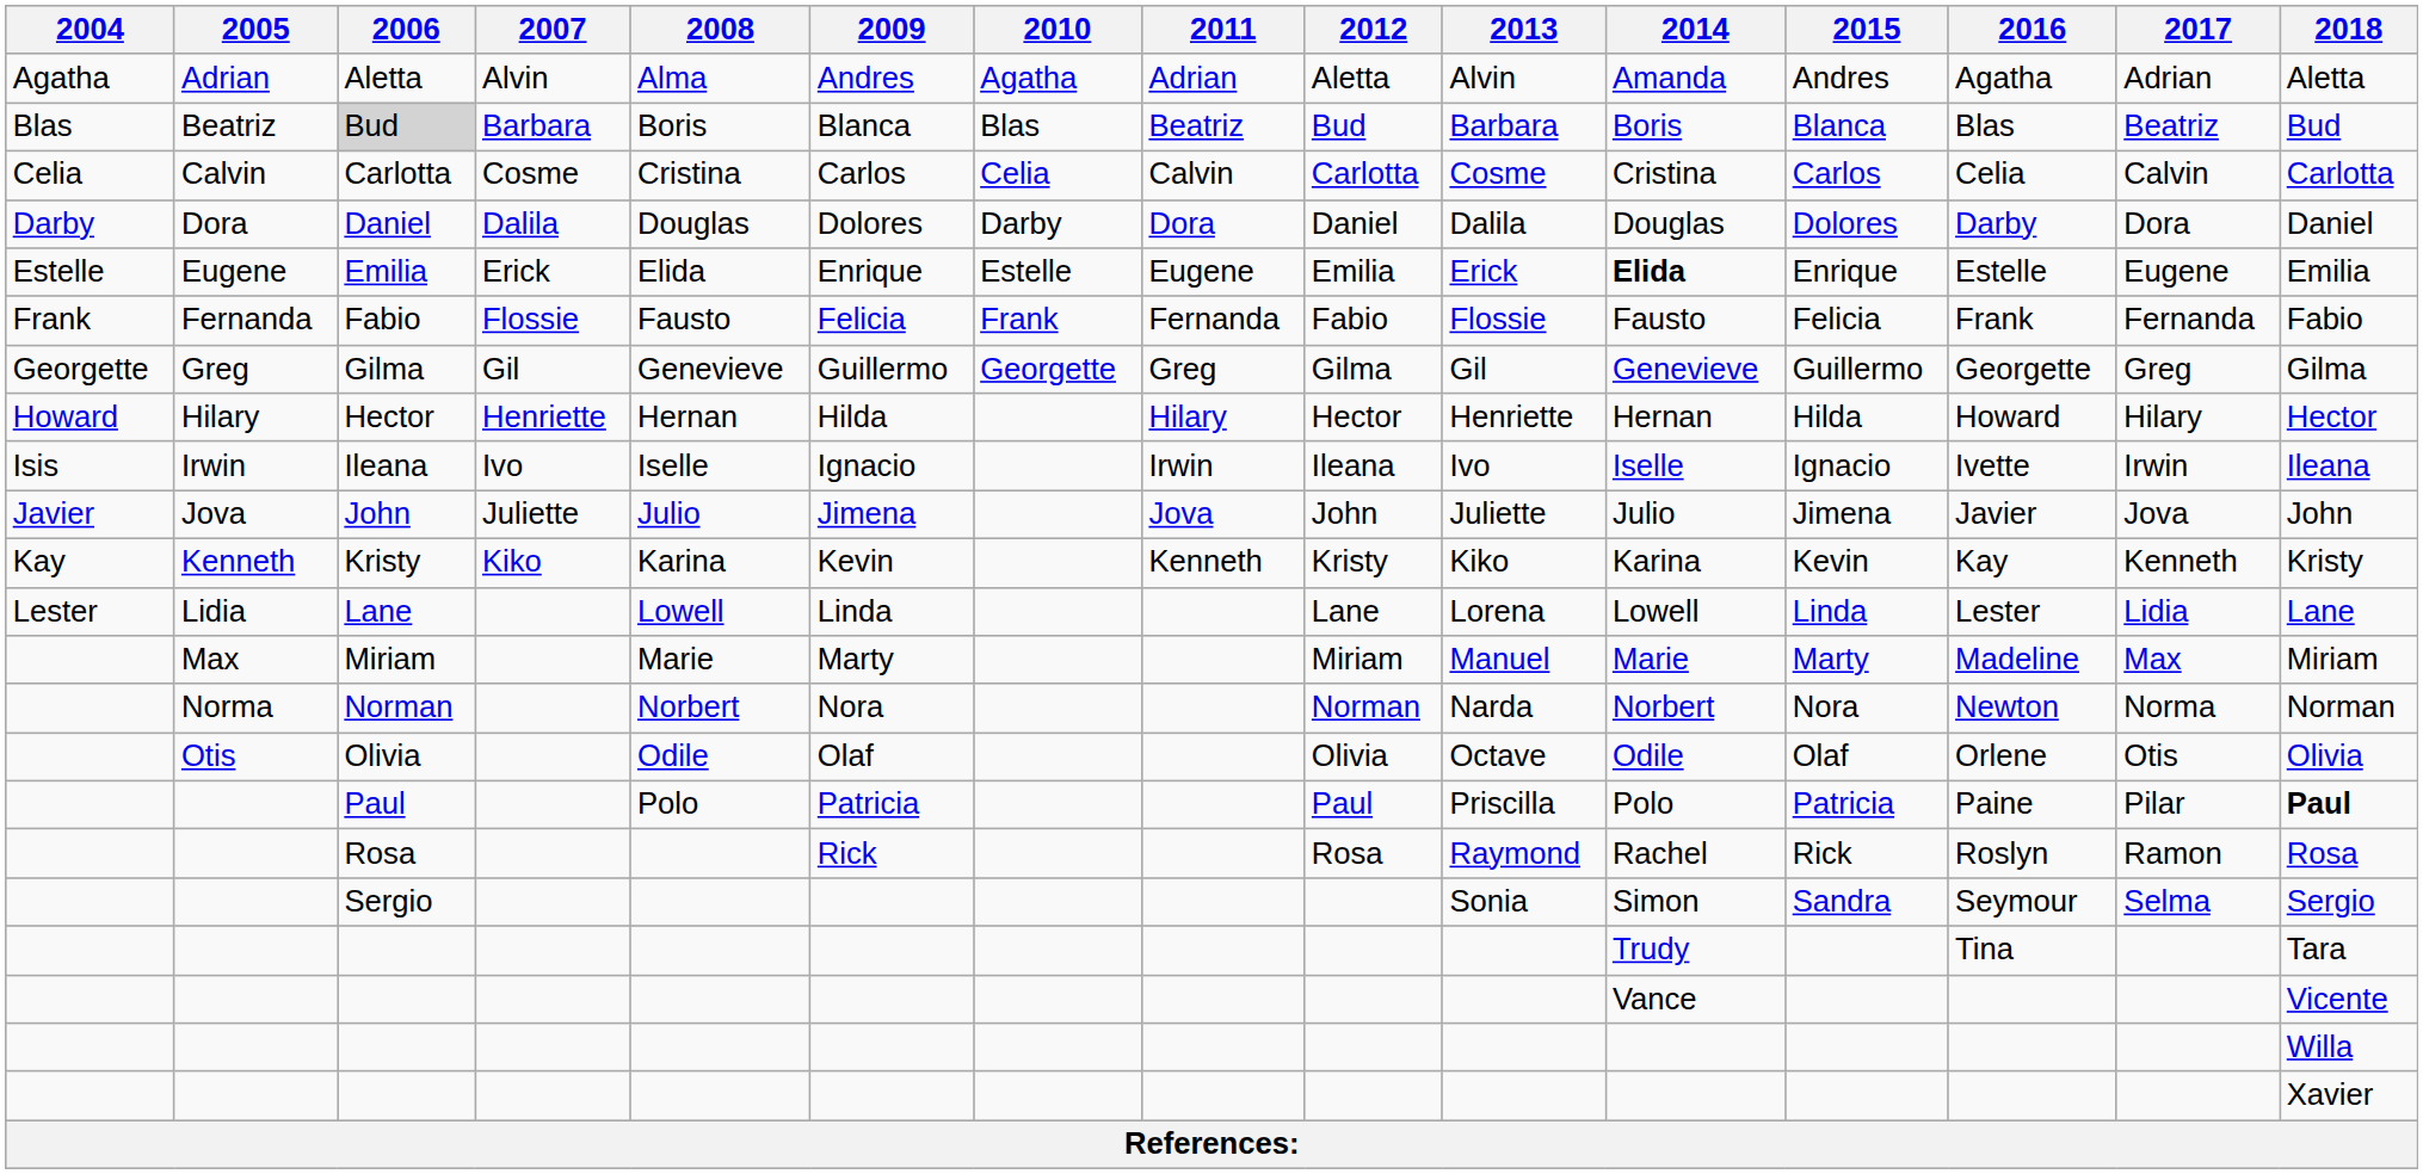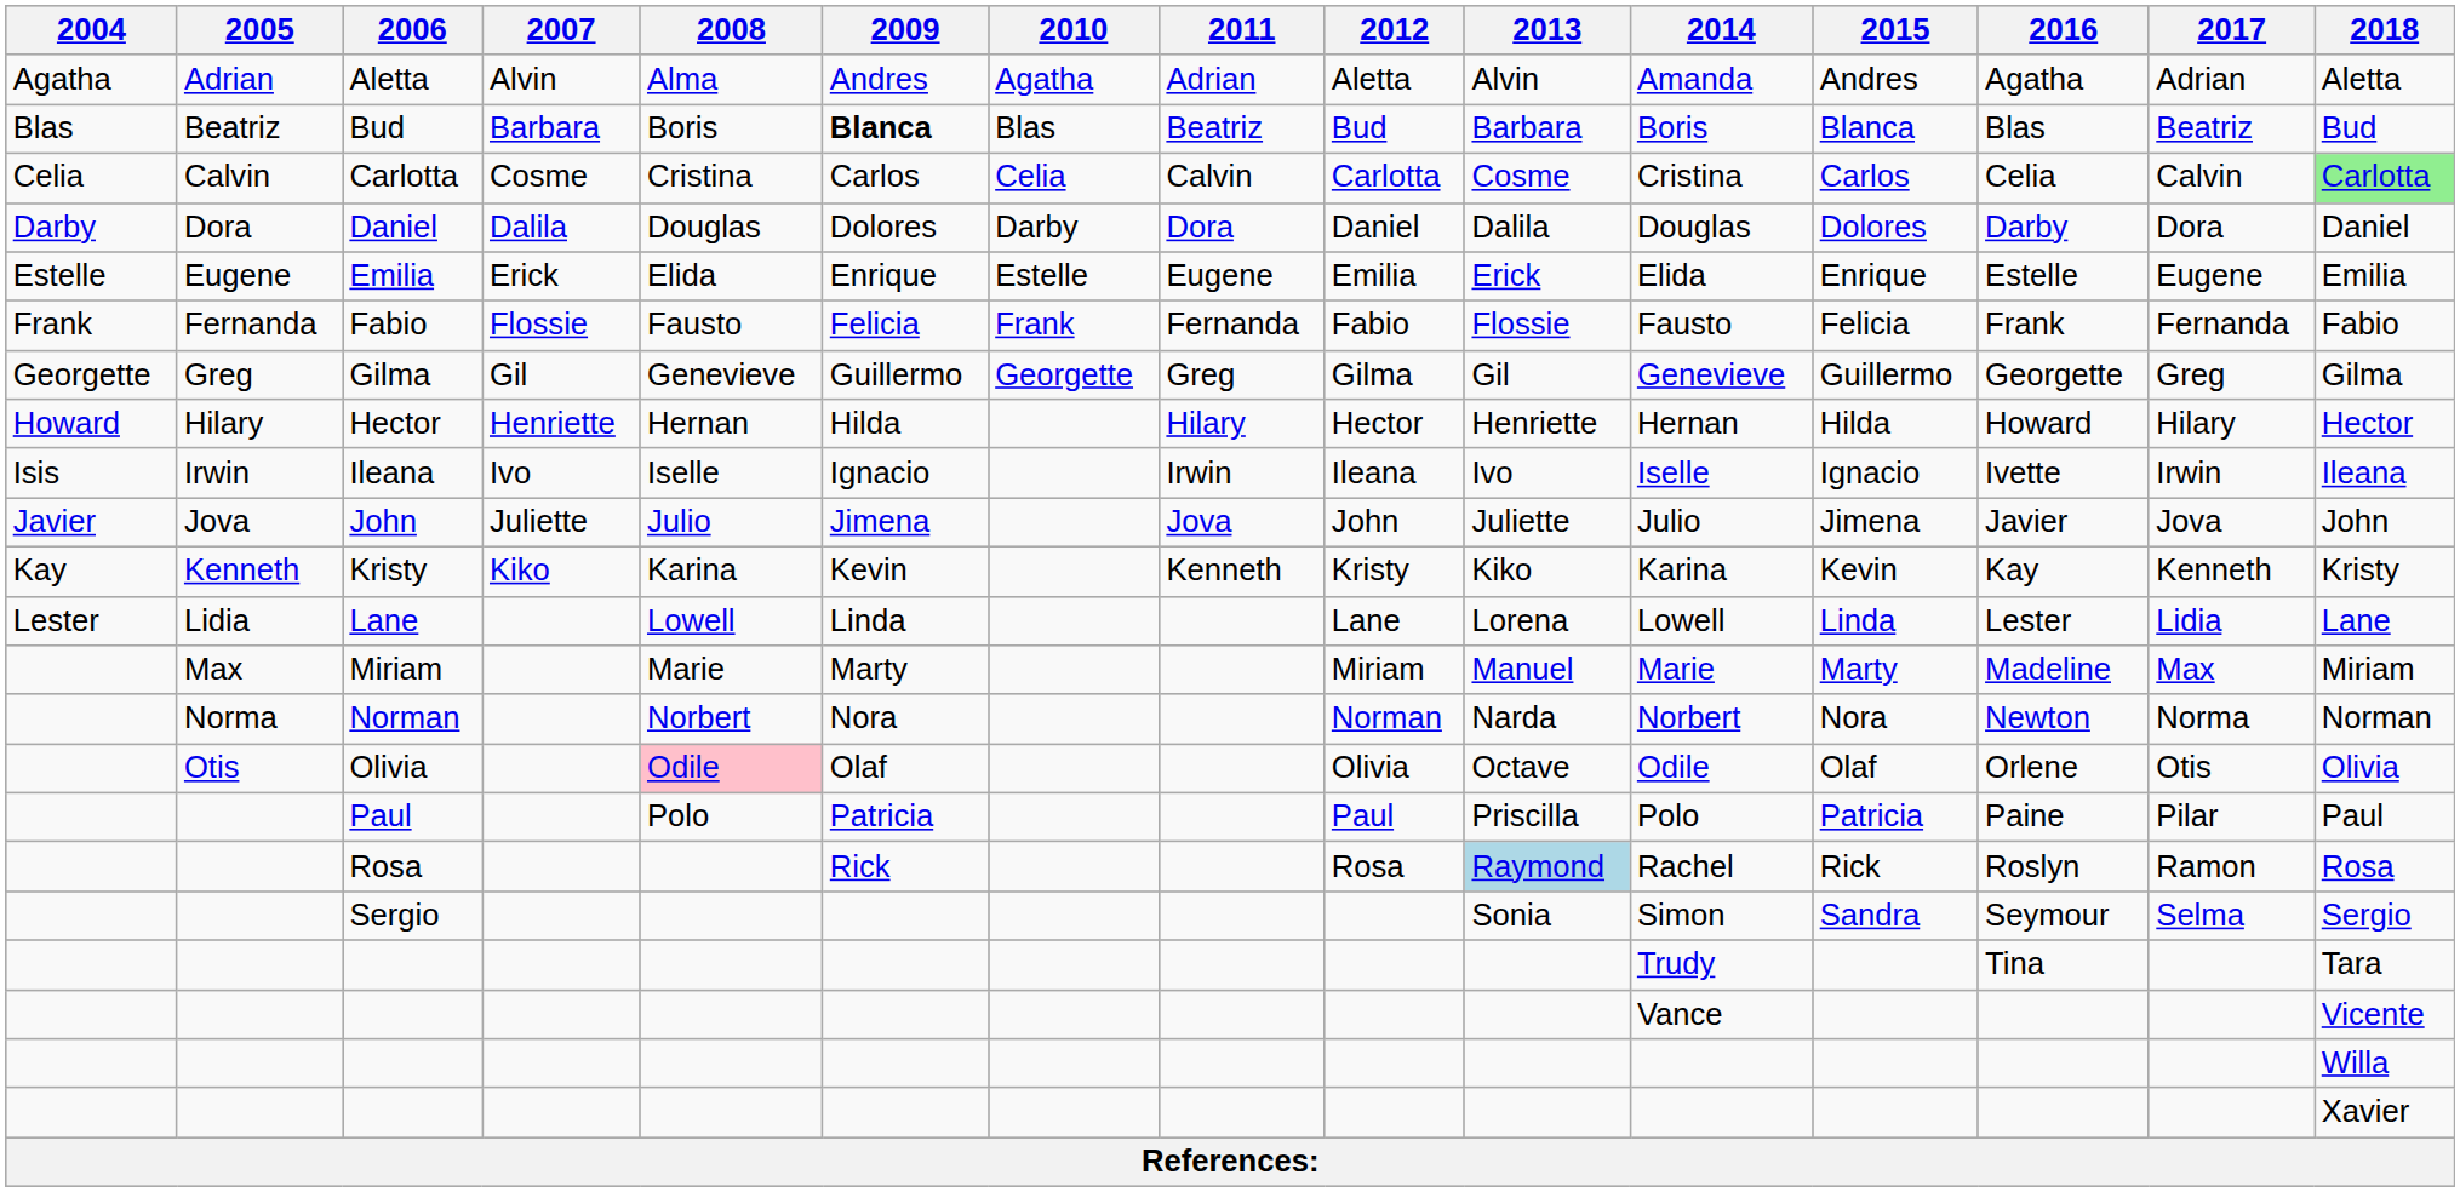row 3 | 2006: lightgrey background -> no background
row 3 | 2009: normal -> bold
row 4 | 2018: no background -> lightgreen background
row 6 | 2014: bold -> normal
row 16 | 2008: no background -> pink background
row 17 | 2018: bold -> normal
row 18 | 2013: no background -> lightblue background
